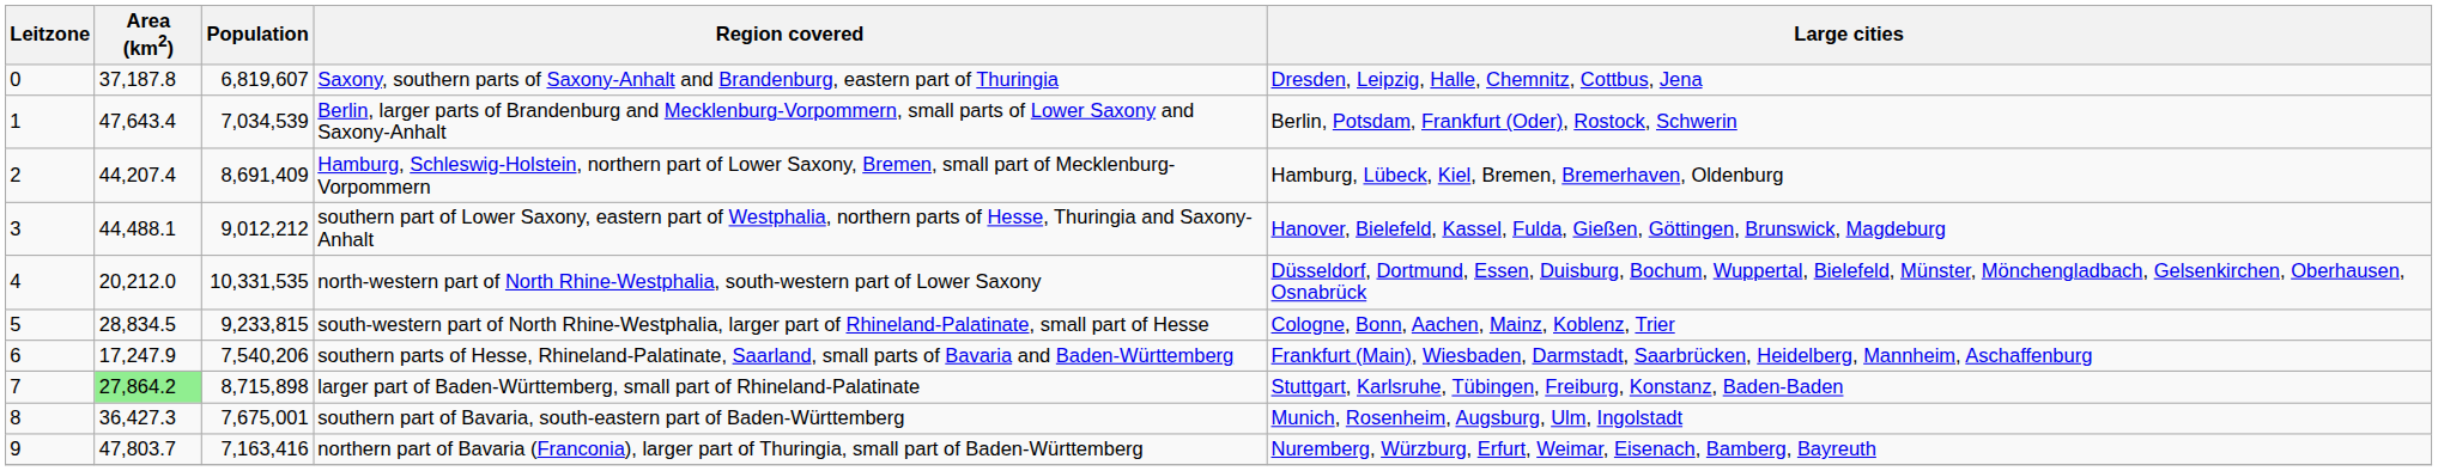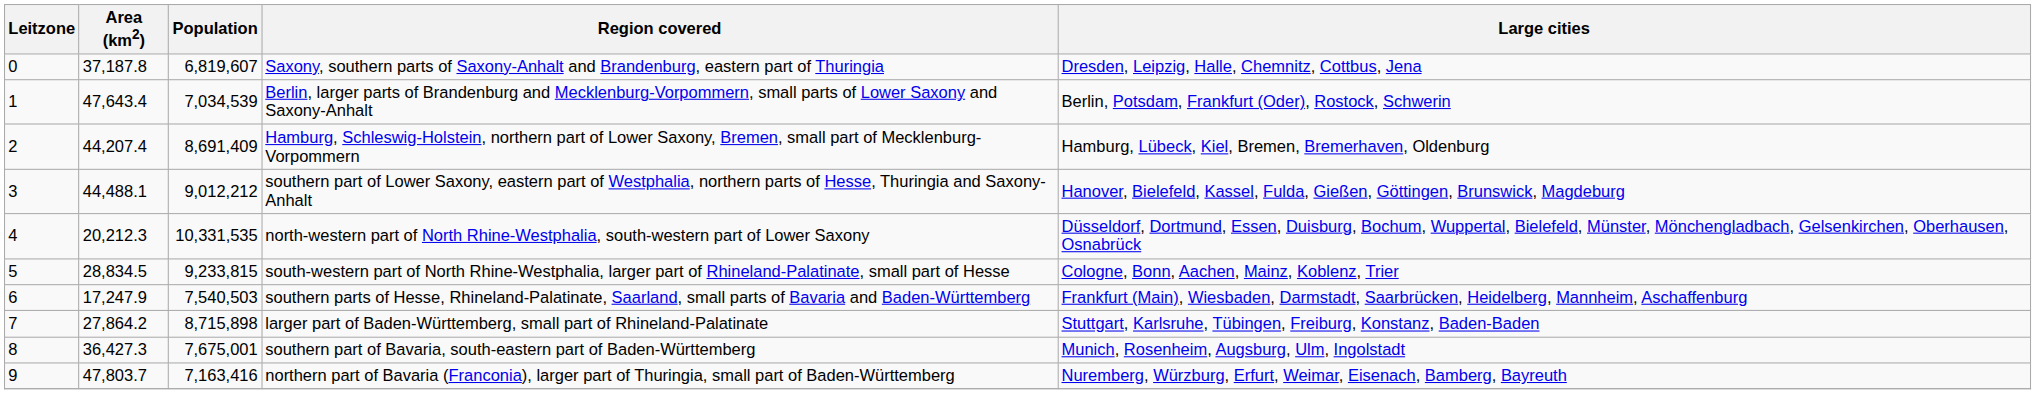row 6 | Area (km2): 20,212.0 -> 20,212.3
row 8 | Population: 7,540,206 -> 7,540,503
row 9 | Area (km2): lightgreen background -> no background
